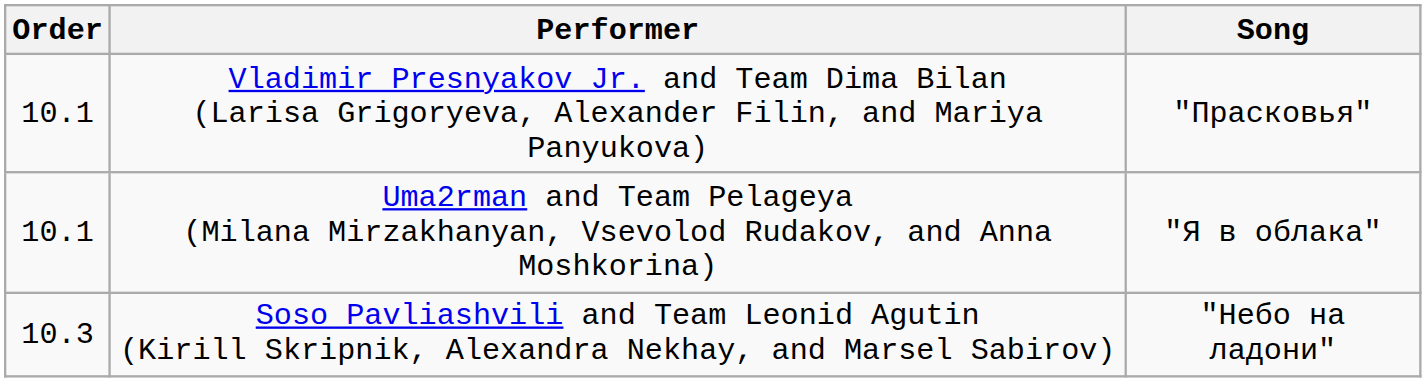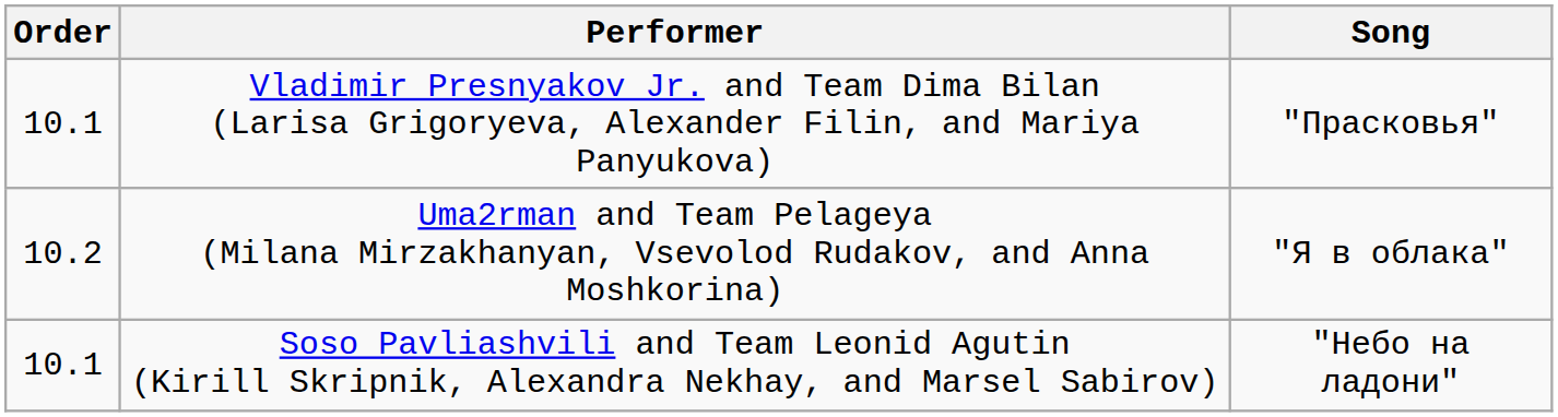row 3 | Order: 10.1 -> 10.2
row 4 | Order: 10.3 -> 10.1
